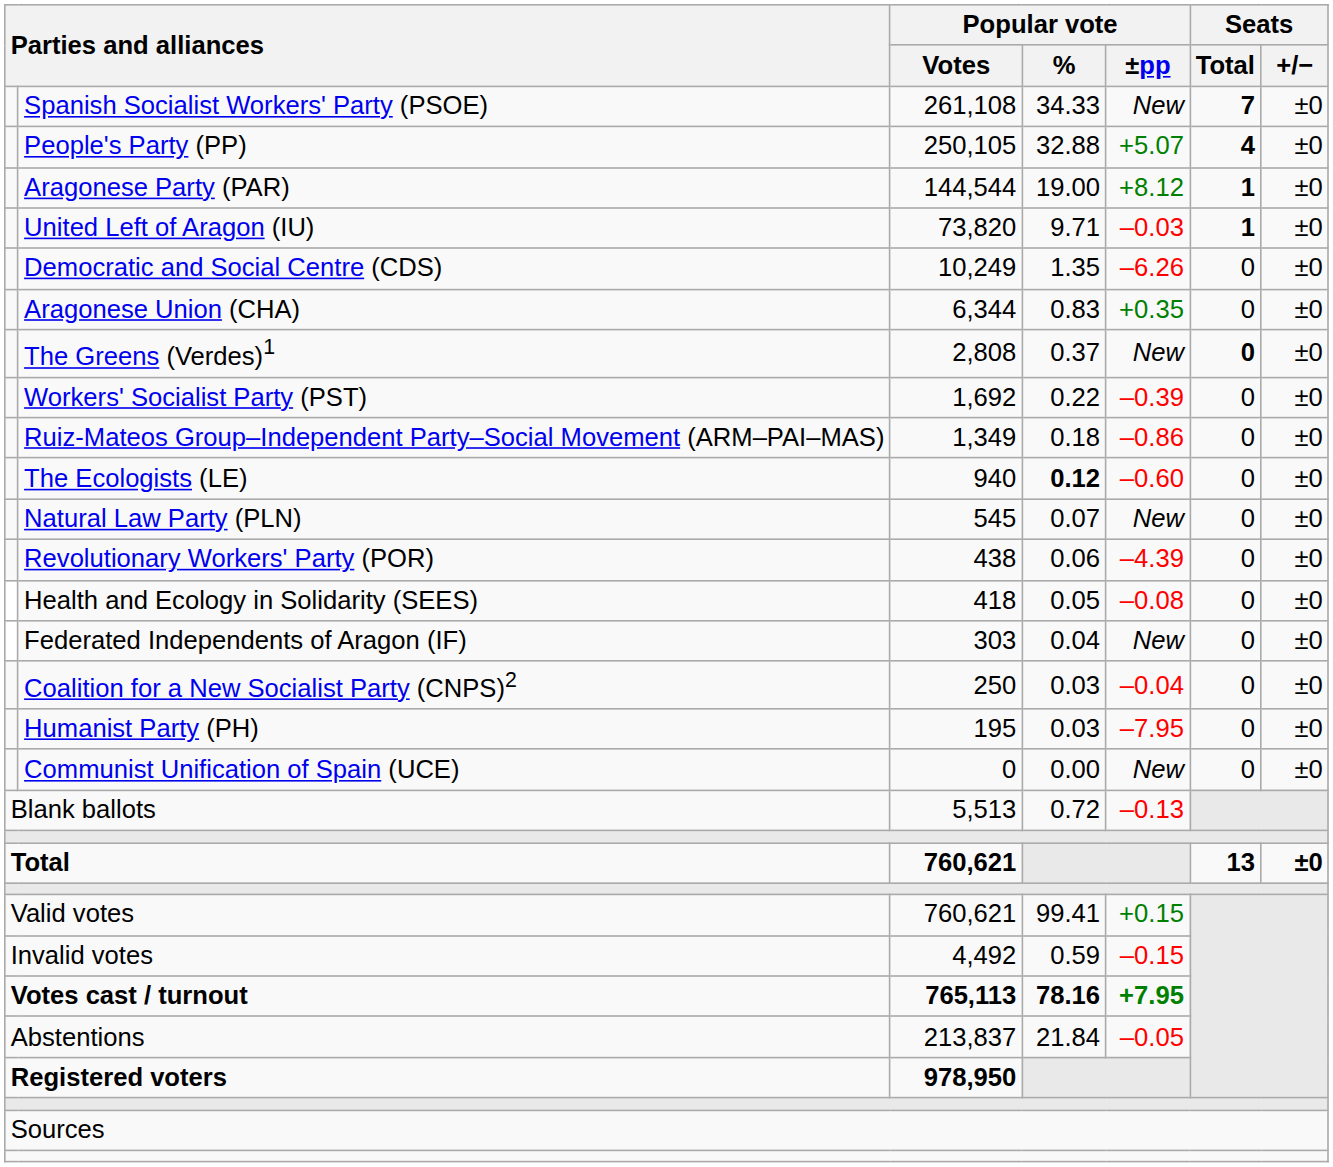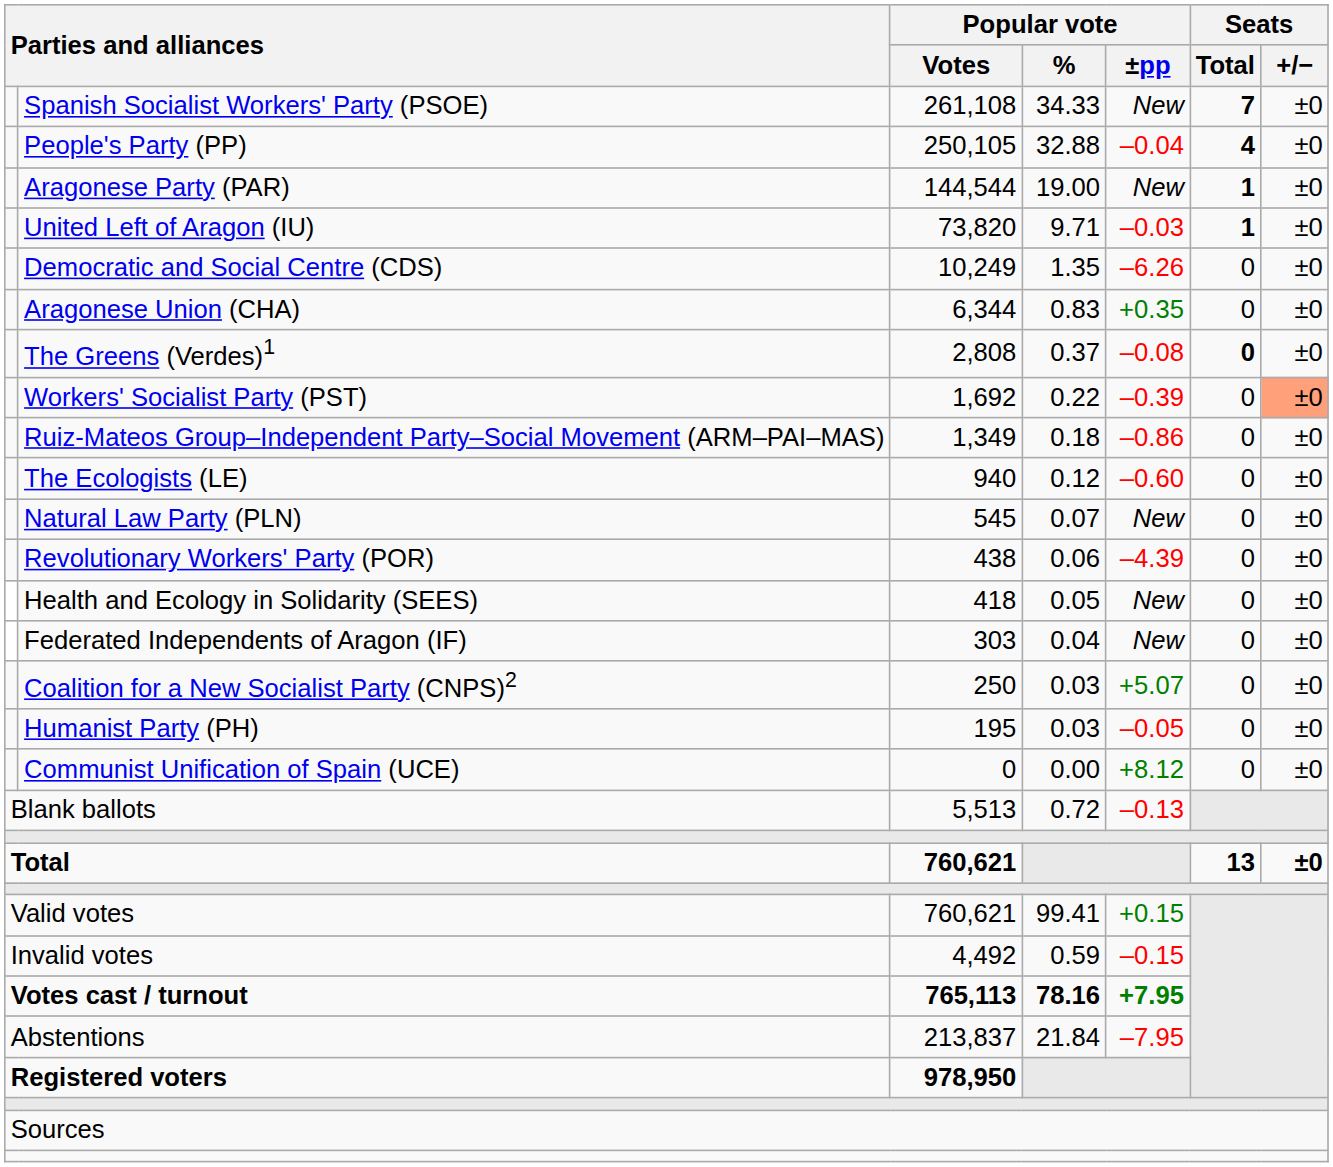People's Party (PP) | Popular vote / ±pp: +5.07 -> –0.04
Aragonese Party (PAR) | Popular vote / ±pp: +8.12 -> New
The Greens (Verdes)1 | Popular vote / ±pp: New -> –0.08
Workers' Socialist Party (PST) | Seats / +/−: no background -> lightsalmon background
The Ecologists (LE) | Popular vote / %: bold -> normal
Health and Ecology in Solidarity (SEES) | Popular vote / ±pp: –0.08 -> New
Coalition for a New Socialist Party (CNPS)2 | Popular vote / ±pp: –0.04 -> +5.07
Humanist Party (PH) | Popular vote / ±pp: –7.95 -> –0.05
Communist Unification of Spain (UCE) | Popular vote / ±pp: New -> +8.12
Abstentions | Popular vote / ±pp: –0.05 -> –7.95
